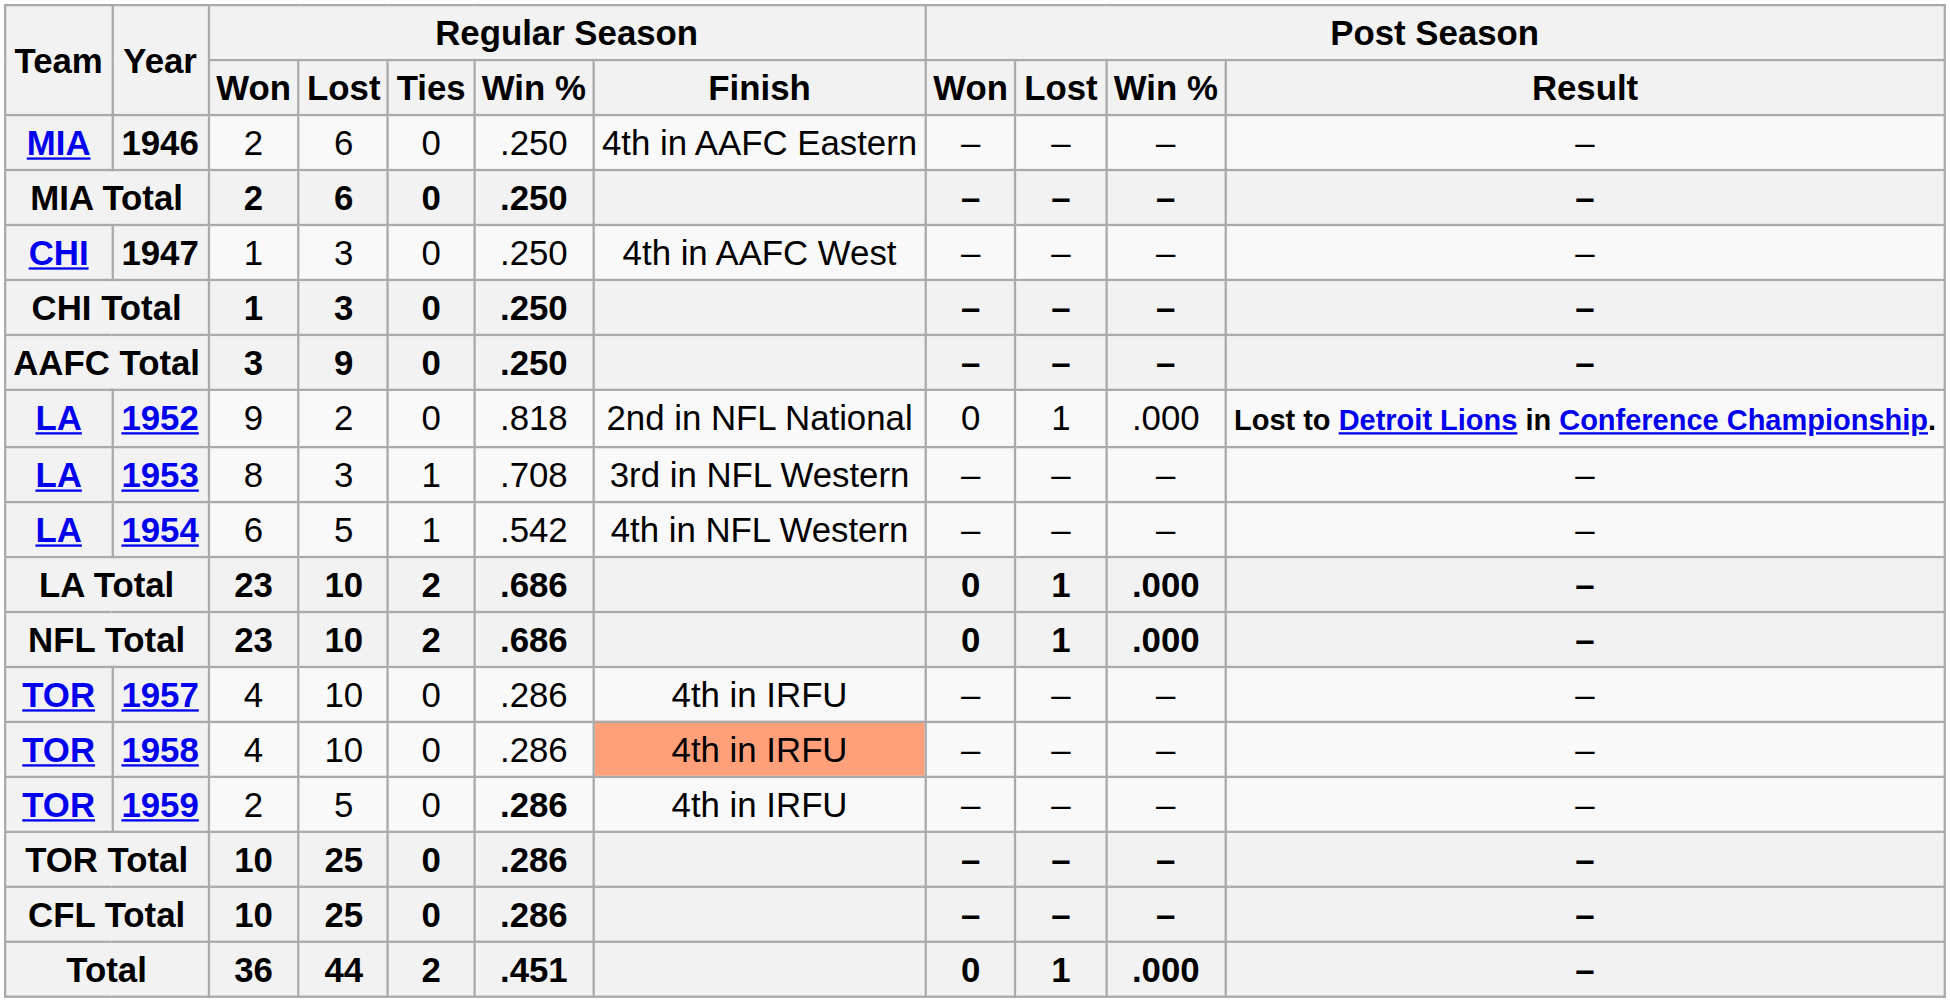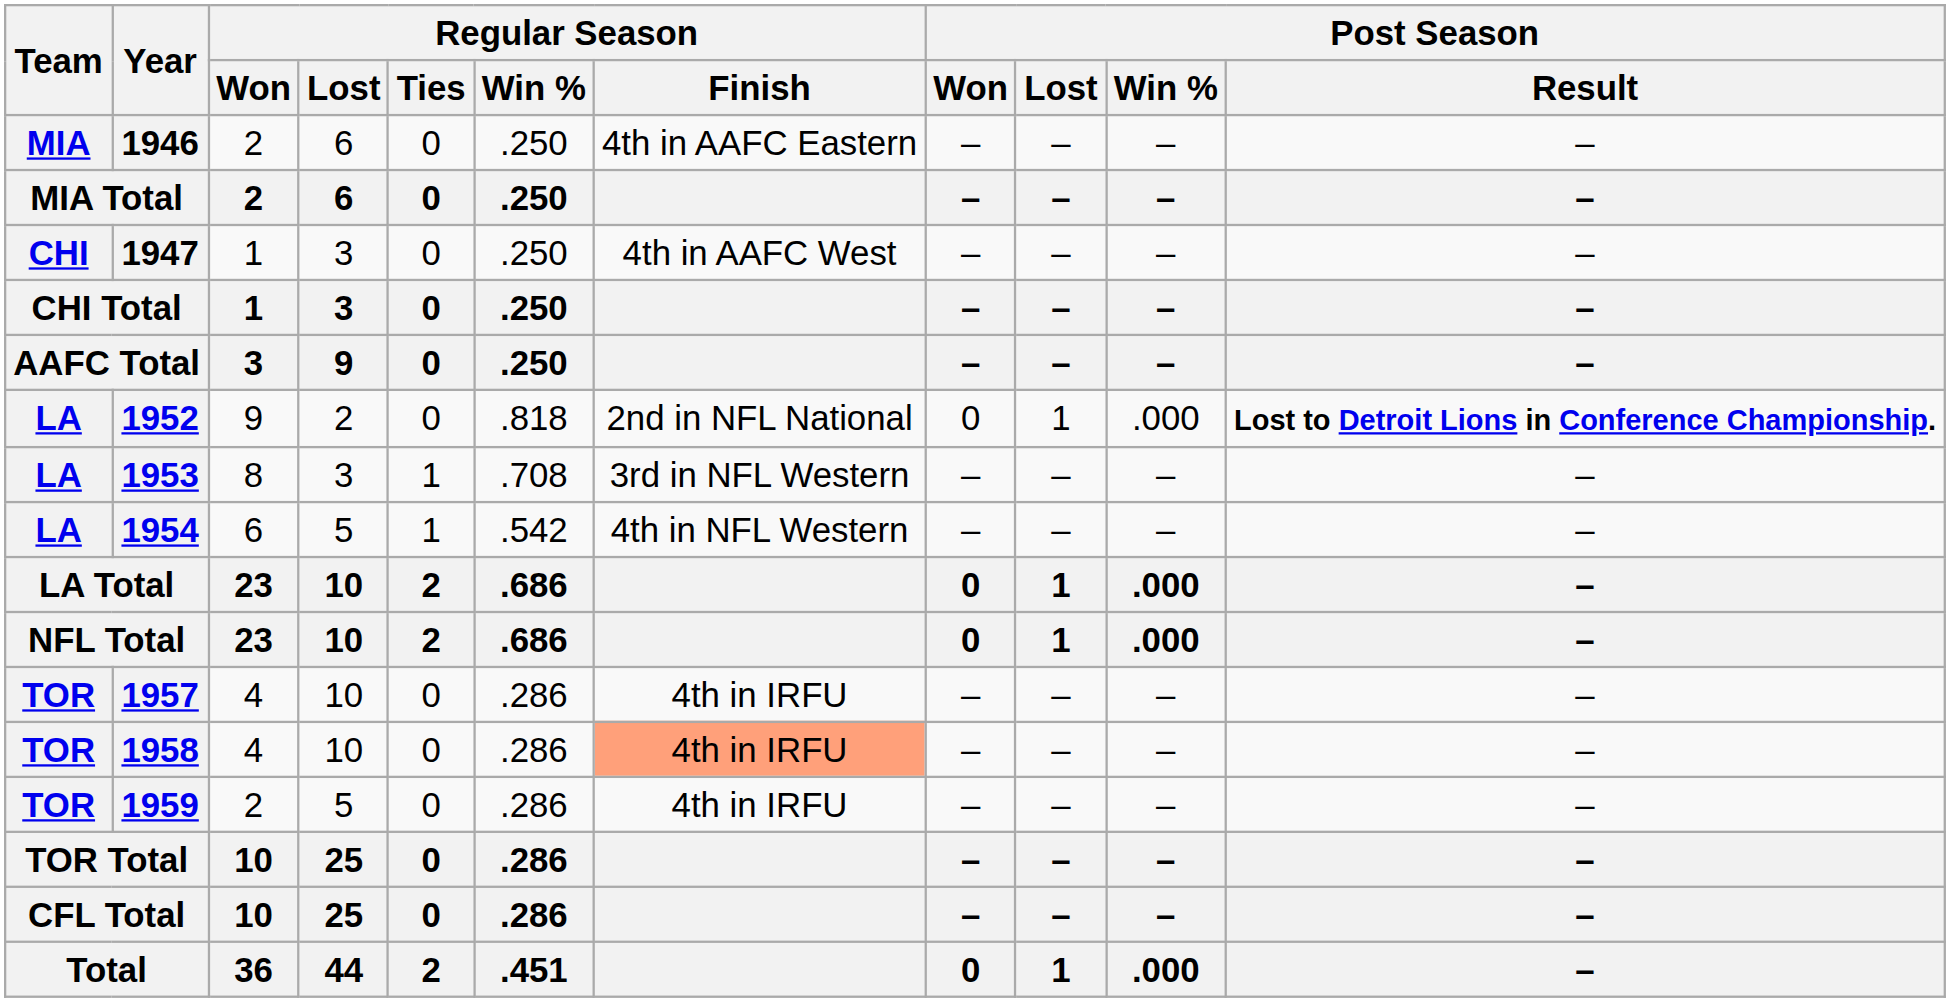1959 | Regular Season / Win %: bold -> normal
